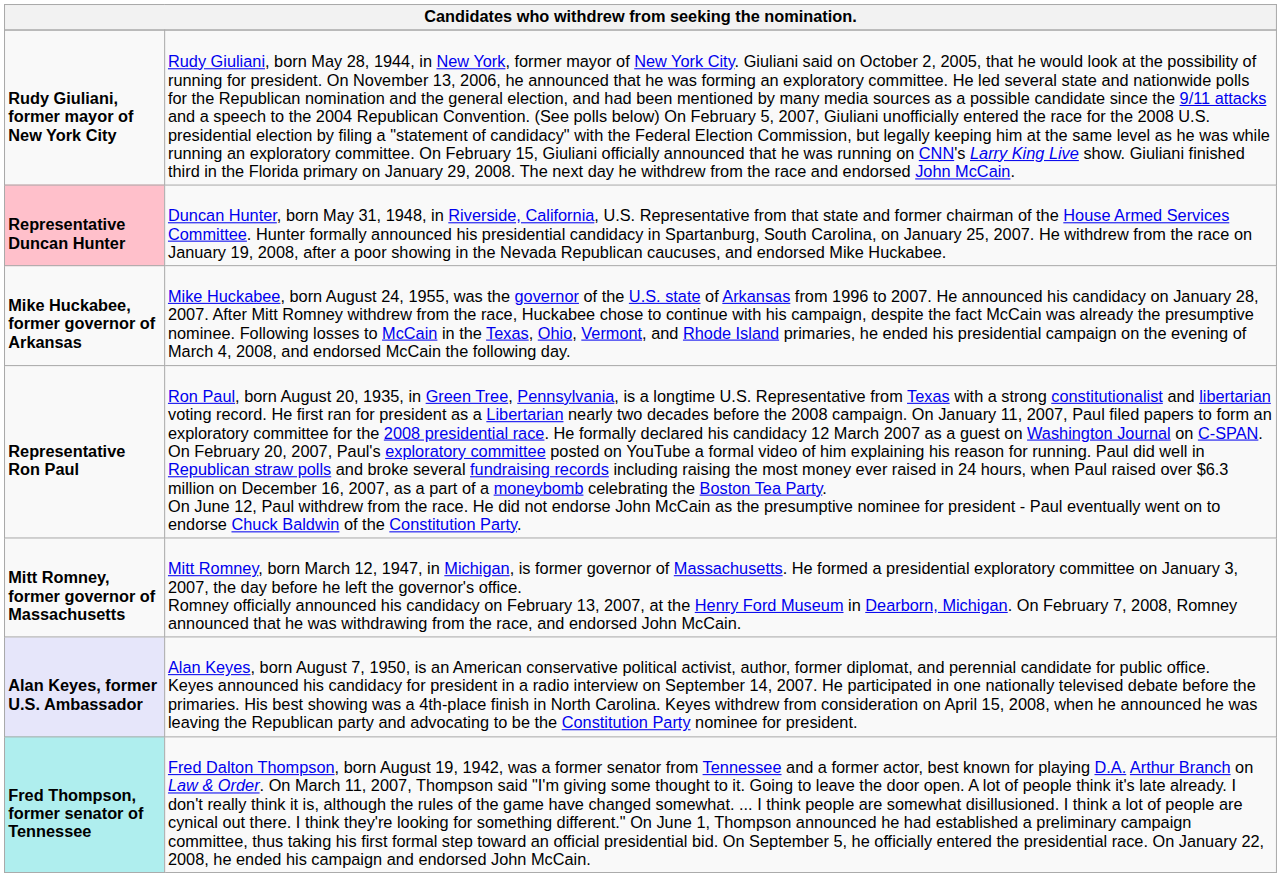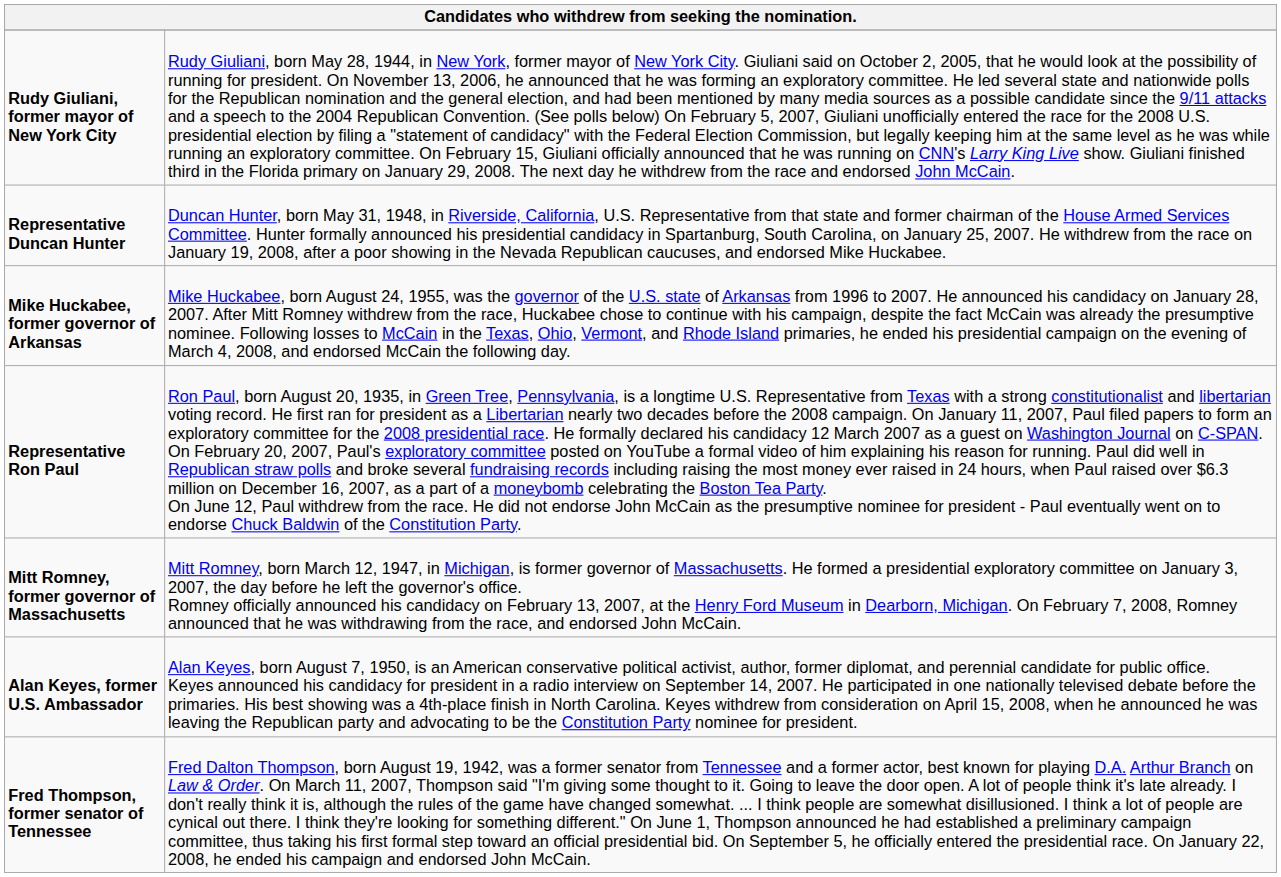Representative Duncan Hunter | column 1: pink background -> no background
Alan Keyes, former U.S. Ambassador | column 1: lavender background -> no background
Fred Thompson, former senator of Tennessee | column 1: paleturquoise background -> no background
